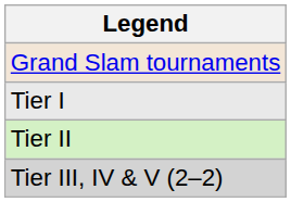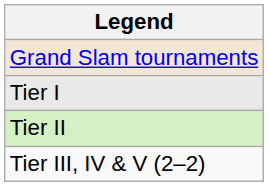row 5 | column 1: lightgrey background -> no background
